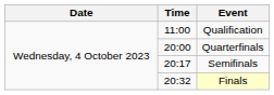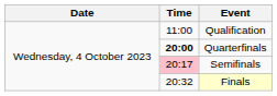Quarterfinals | Time: normal -> bold
Semifinals | Time: no background -> pink background
